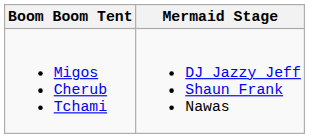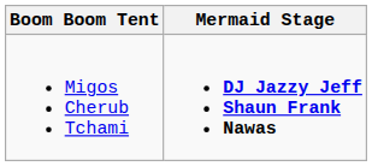Migos Cherub Tchami | Mermaid Stage: normal -> bold
